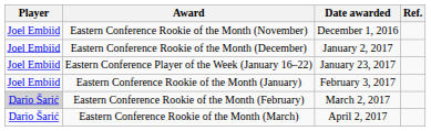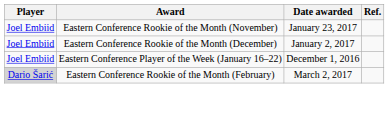Eastern Conference Rookie of the Month (November) | Date awarded: December 1, 2016 -> January 23, 2017
Eastern Conference Player of the Week (January 16–22) | Date awarded: January 23, 2017 -> December 1, 2016
- row: Joel Embiid | Eastern Conference Rookie of the Month (January) | February 3, 2017
- row: Dario Šarić | Eastern Conference Rookie of the Month (March) | April 2, 2017
